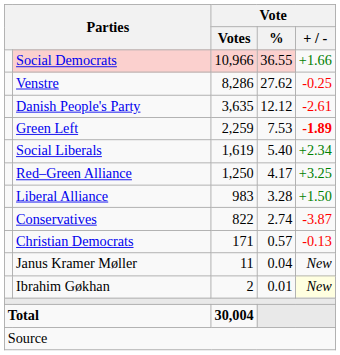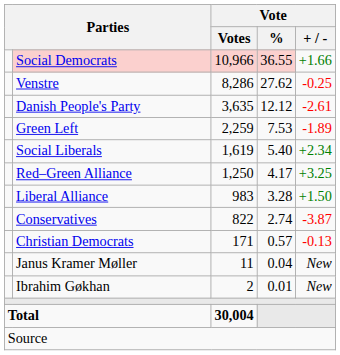Green Left | Vote / + / -: bold -> normal
Ibrahim Gøkhan | Vote / + / -: lightyellow background -> no background
